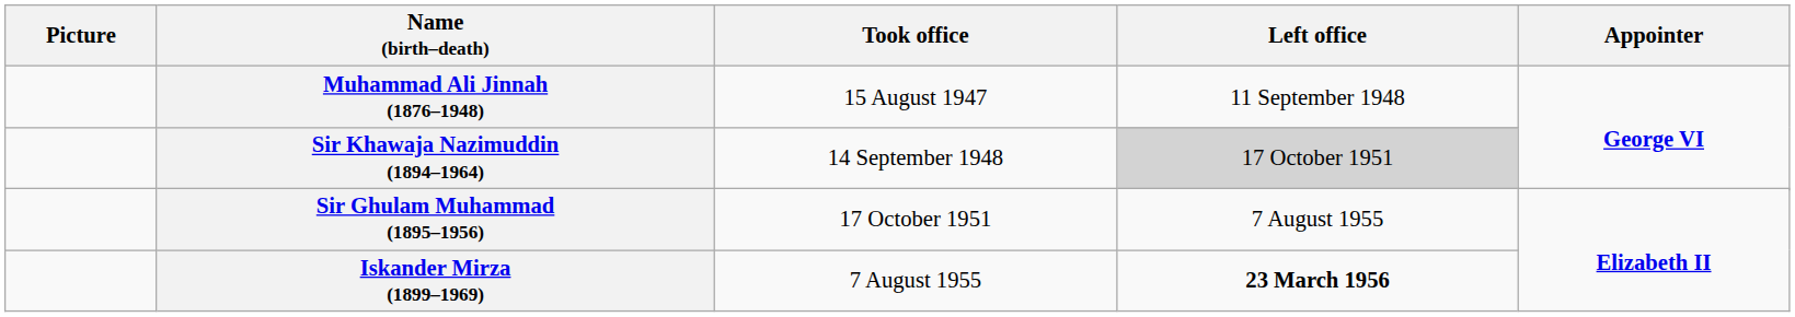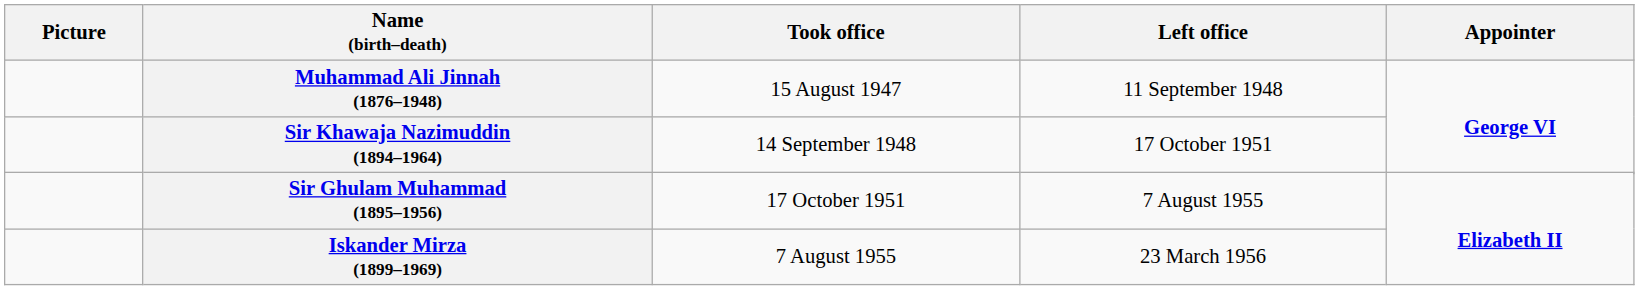Sir Khawaja Nazimuddin (1894–1964) | Left office: lightgrey background -> no background
Iskander Mirza (1899–1969) | Left office: bold -> normal
